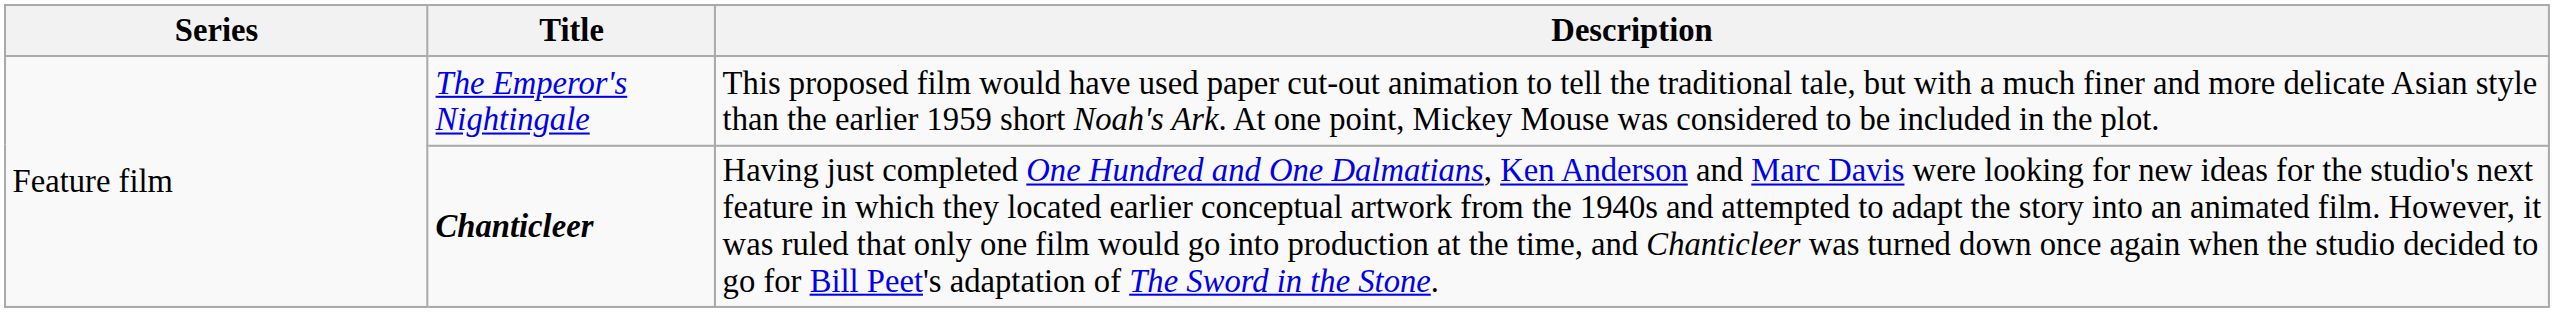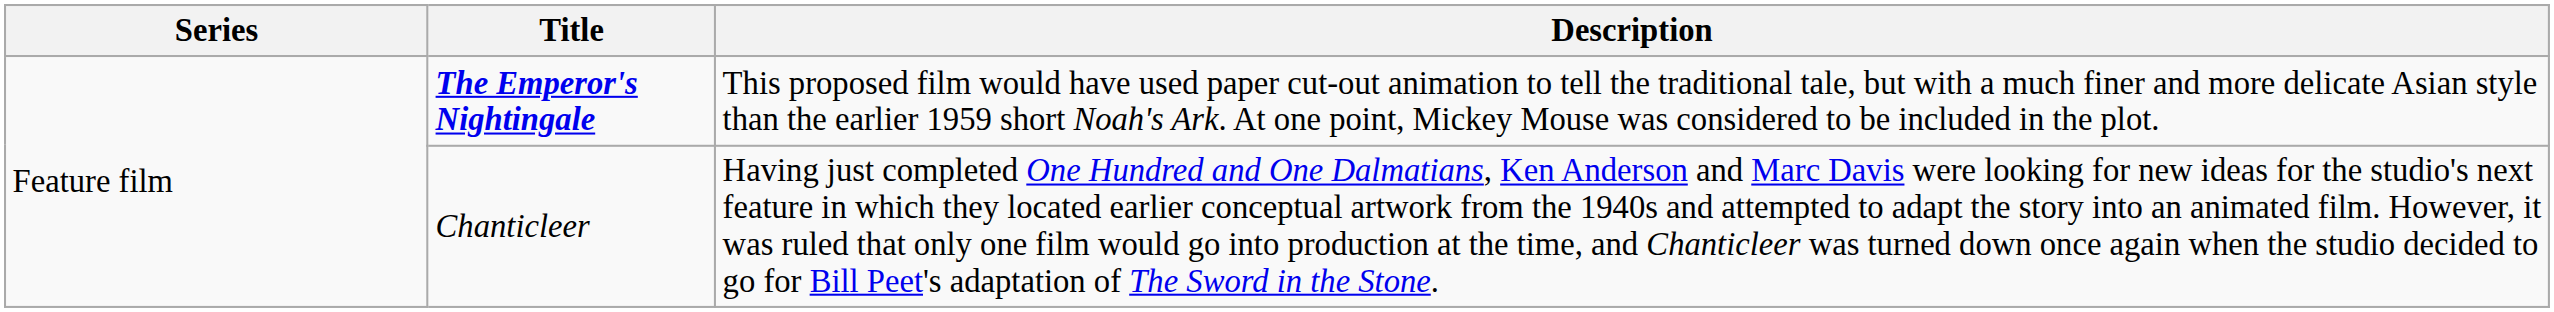The Emperor's Nightingale | Title: normal -> bold
Chanticleer | Title: bold -> normal
